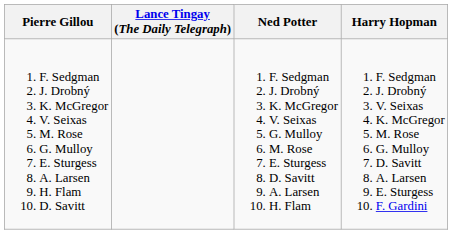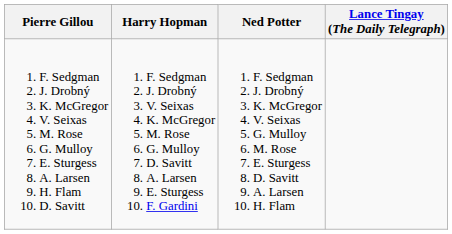columns swapped: Harry Hopman <-> Lance Tingay (The Daily Telegraph)
